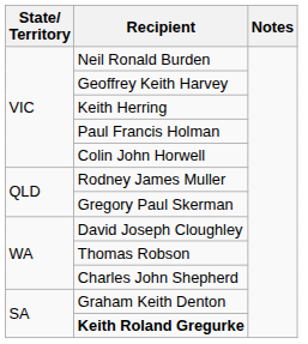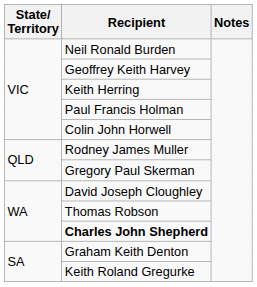Charles John Shepherd | Recipient: normal -> bold
Keith Roland Gregurke | Recipient: bold -> normal
